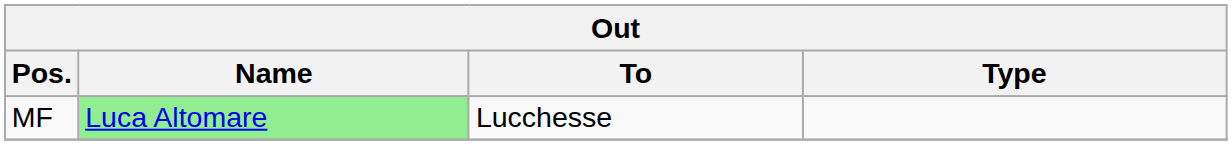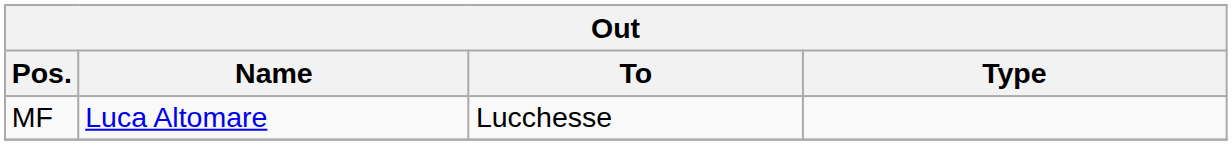MF | Name: lightgreen background -> no background
